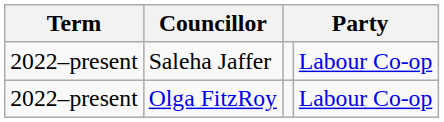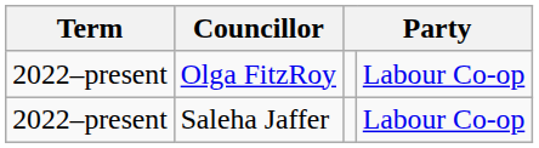rows swapped: Olga FitzRoy <-> Saleha Jaffer
